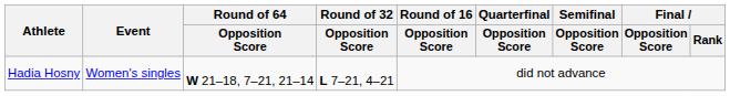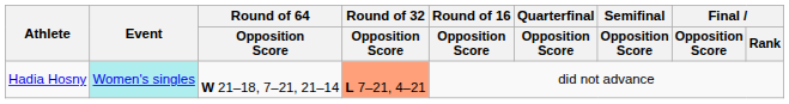Hadia Hosny | Event: no background -> paleturquoise background
Hadia Hosny | Round of 32 / Opposition Score: no background -> lightsalmon background
